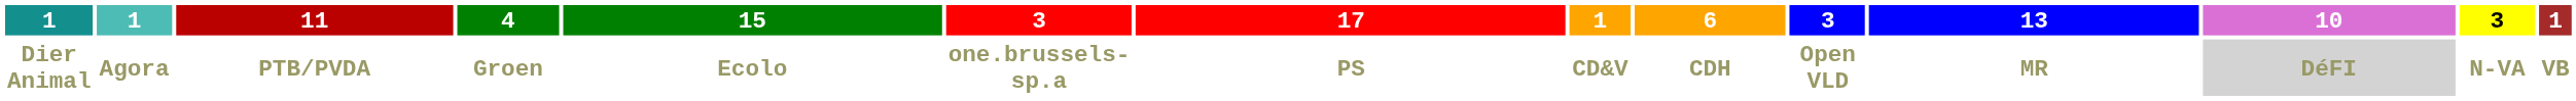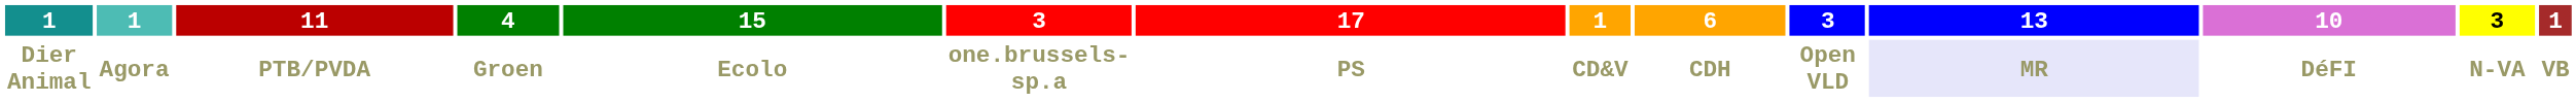Dier Animal | column 11: no background -> lavender background
Dier Animal | column 12: lightgrey background -> no background
